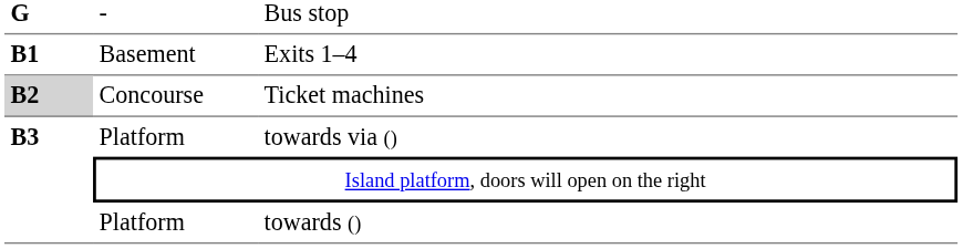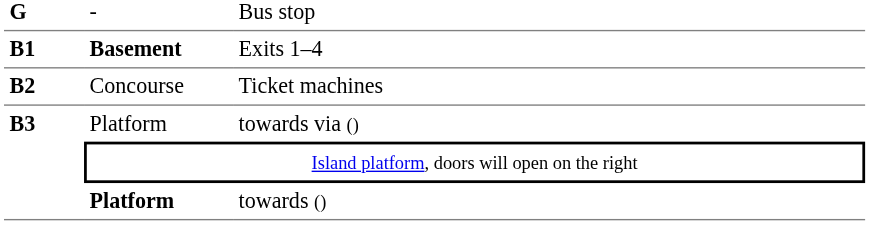Exits 1–4 | column 2: normal -> bold
Ticket machines | column 1: lightgrey background -> no background
towards () | column 2: normal -> bold
